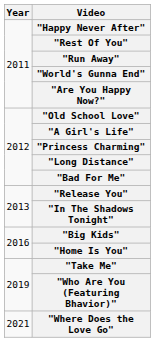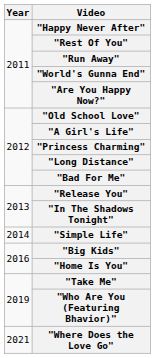+ row: 2014 | "Simple Life"
